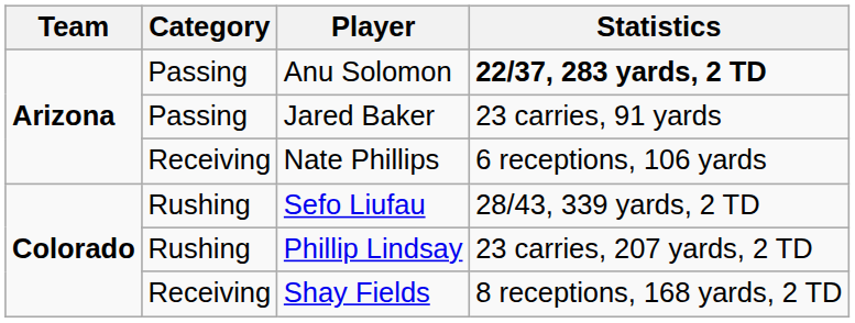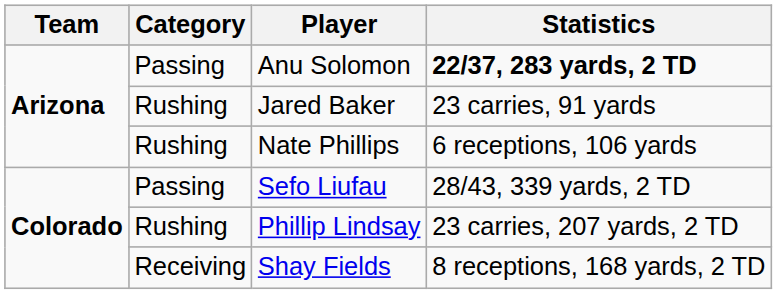Jared Baker | Category: Passing -> Rushing
Nate Phillips | Category: Receiving -> Rushing
Sefo Liufau | Category: Rushing -> Passing
